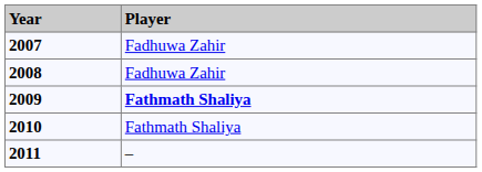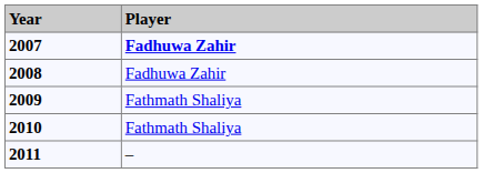2007 | Player: normal -> bold
2009 | Player: bold -> normal
